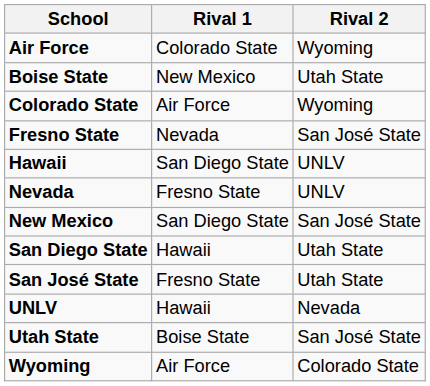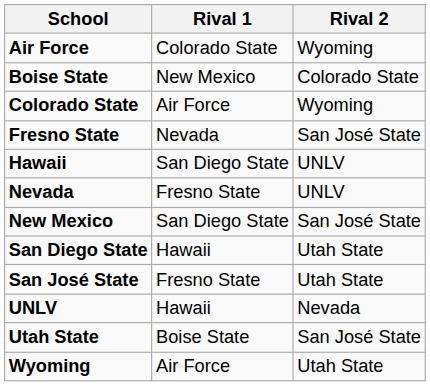row 3 | Rival 2: Utah State -> Colorado State
row 13 | Rival 2: Colorado State -> Utah State
